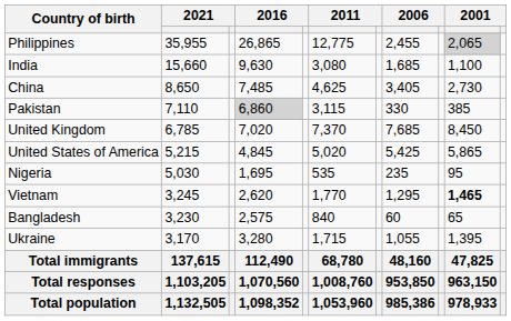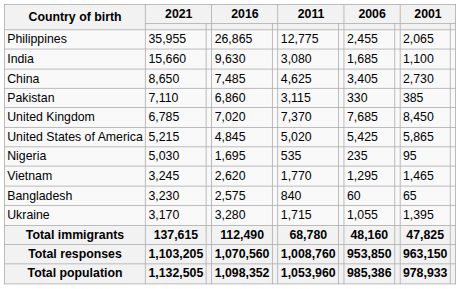Philippines | column 10: lightgrey background -> no background
Pakistan | column 4: lightgrey background -> no background
Vietnam | column 10: bold -> normal
